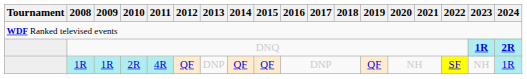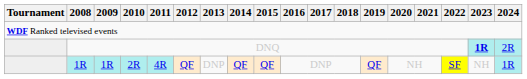DNQ | 2024: bold -> normal
